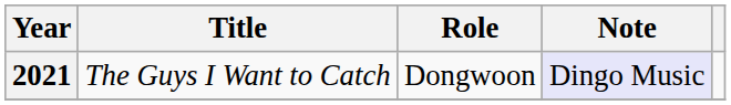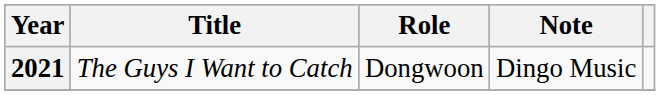2021 | Note: lavender background -> no background
